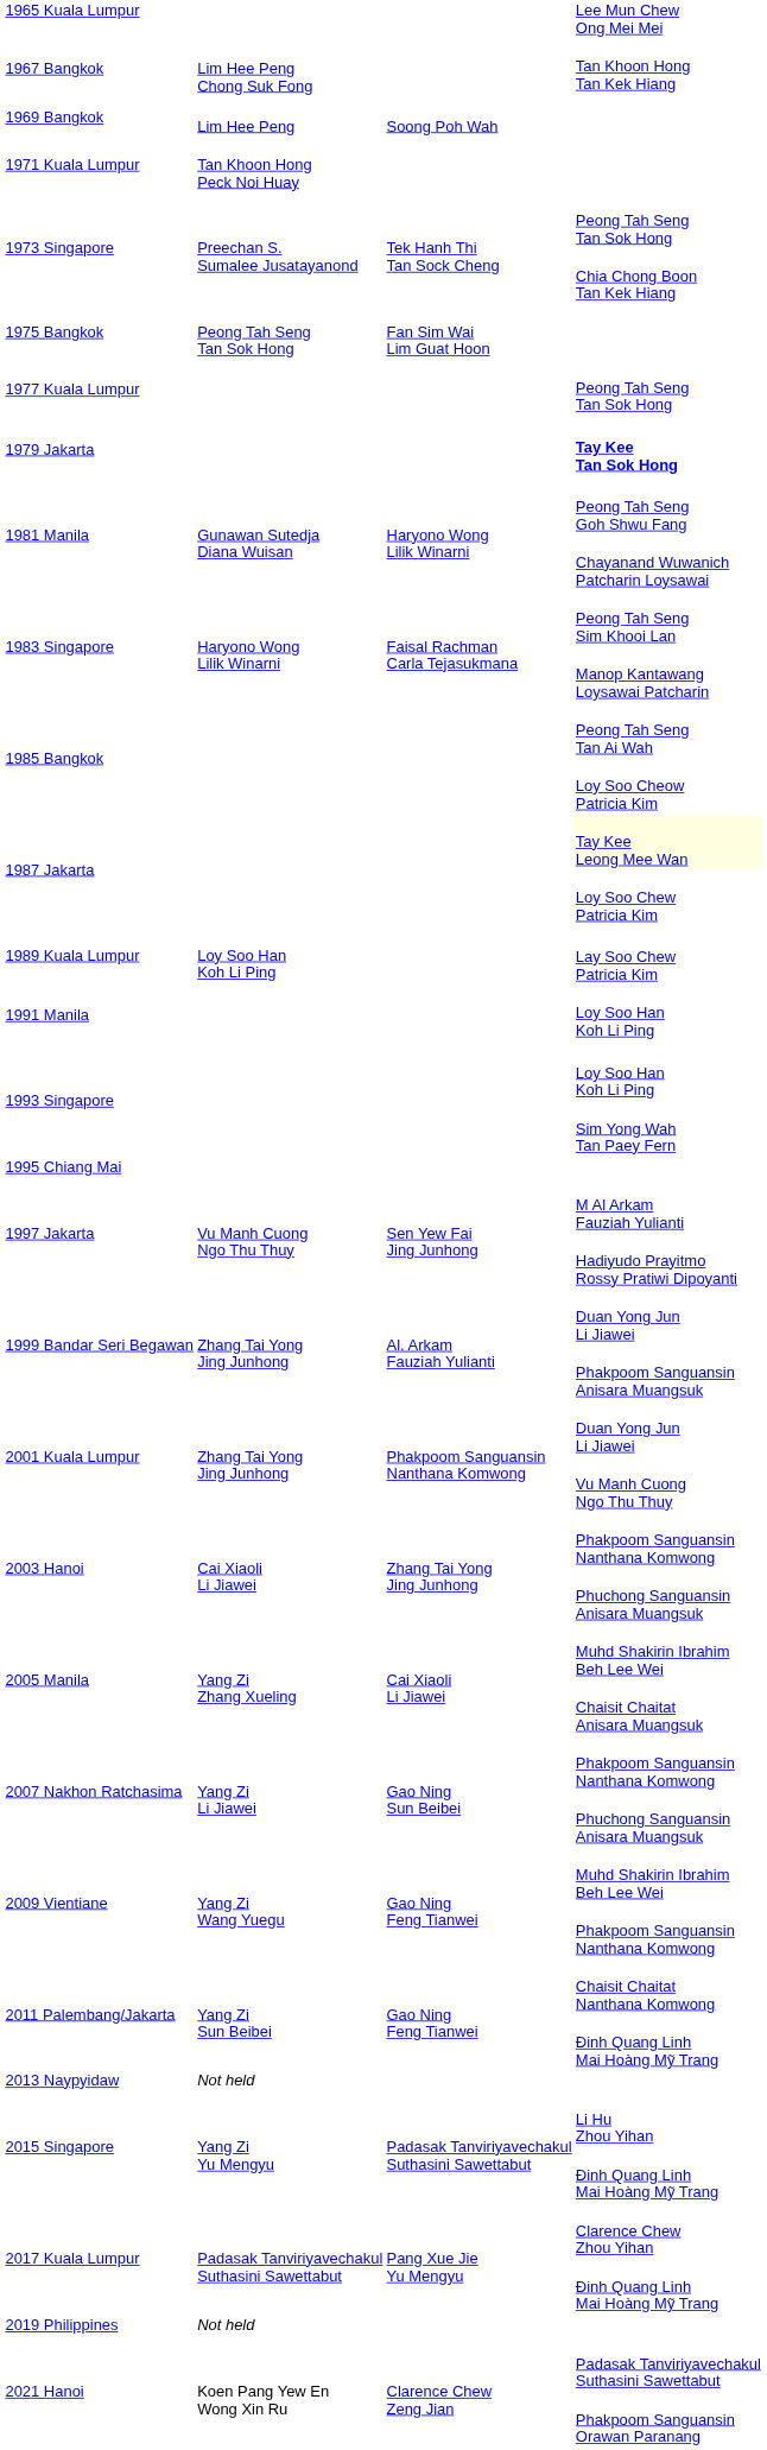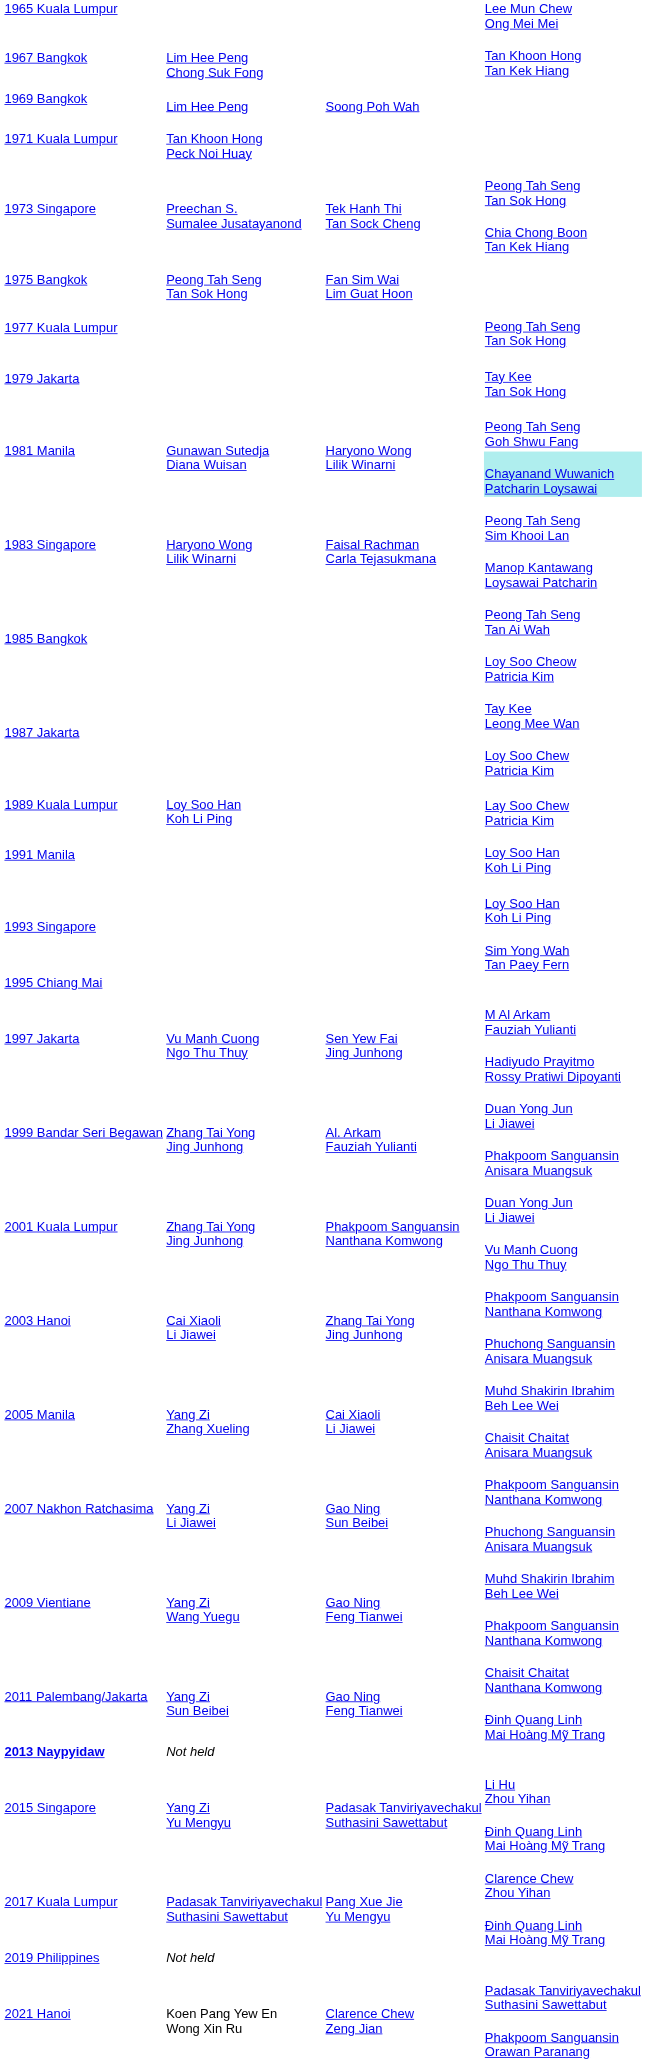Tay Kee Tan Sok Hong | column 4: bold -> normal
Chayanand Wuwanich Patcharin Loysawai | column 4: no background -> paleturquoise background
Tay Kee Leong Mee Wan | column 4: lightyellow background -> no background
2013 Naypyidaw / Not held | column 1: normal -> bold
